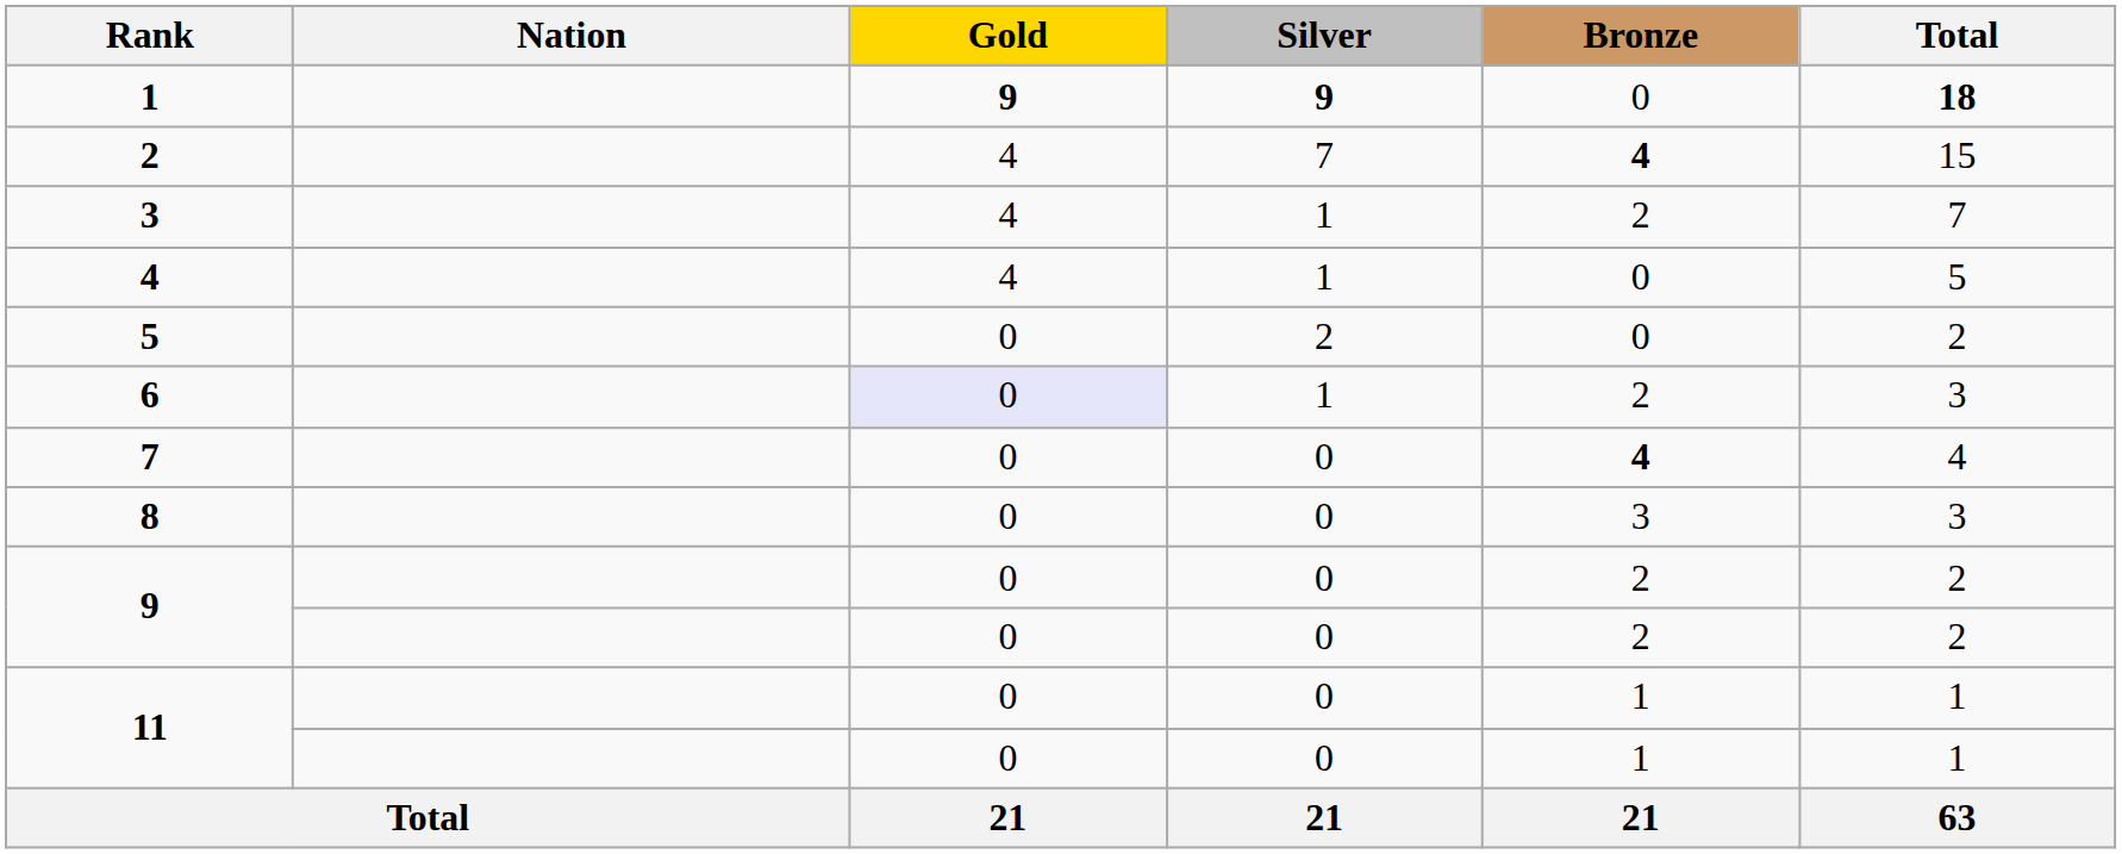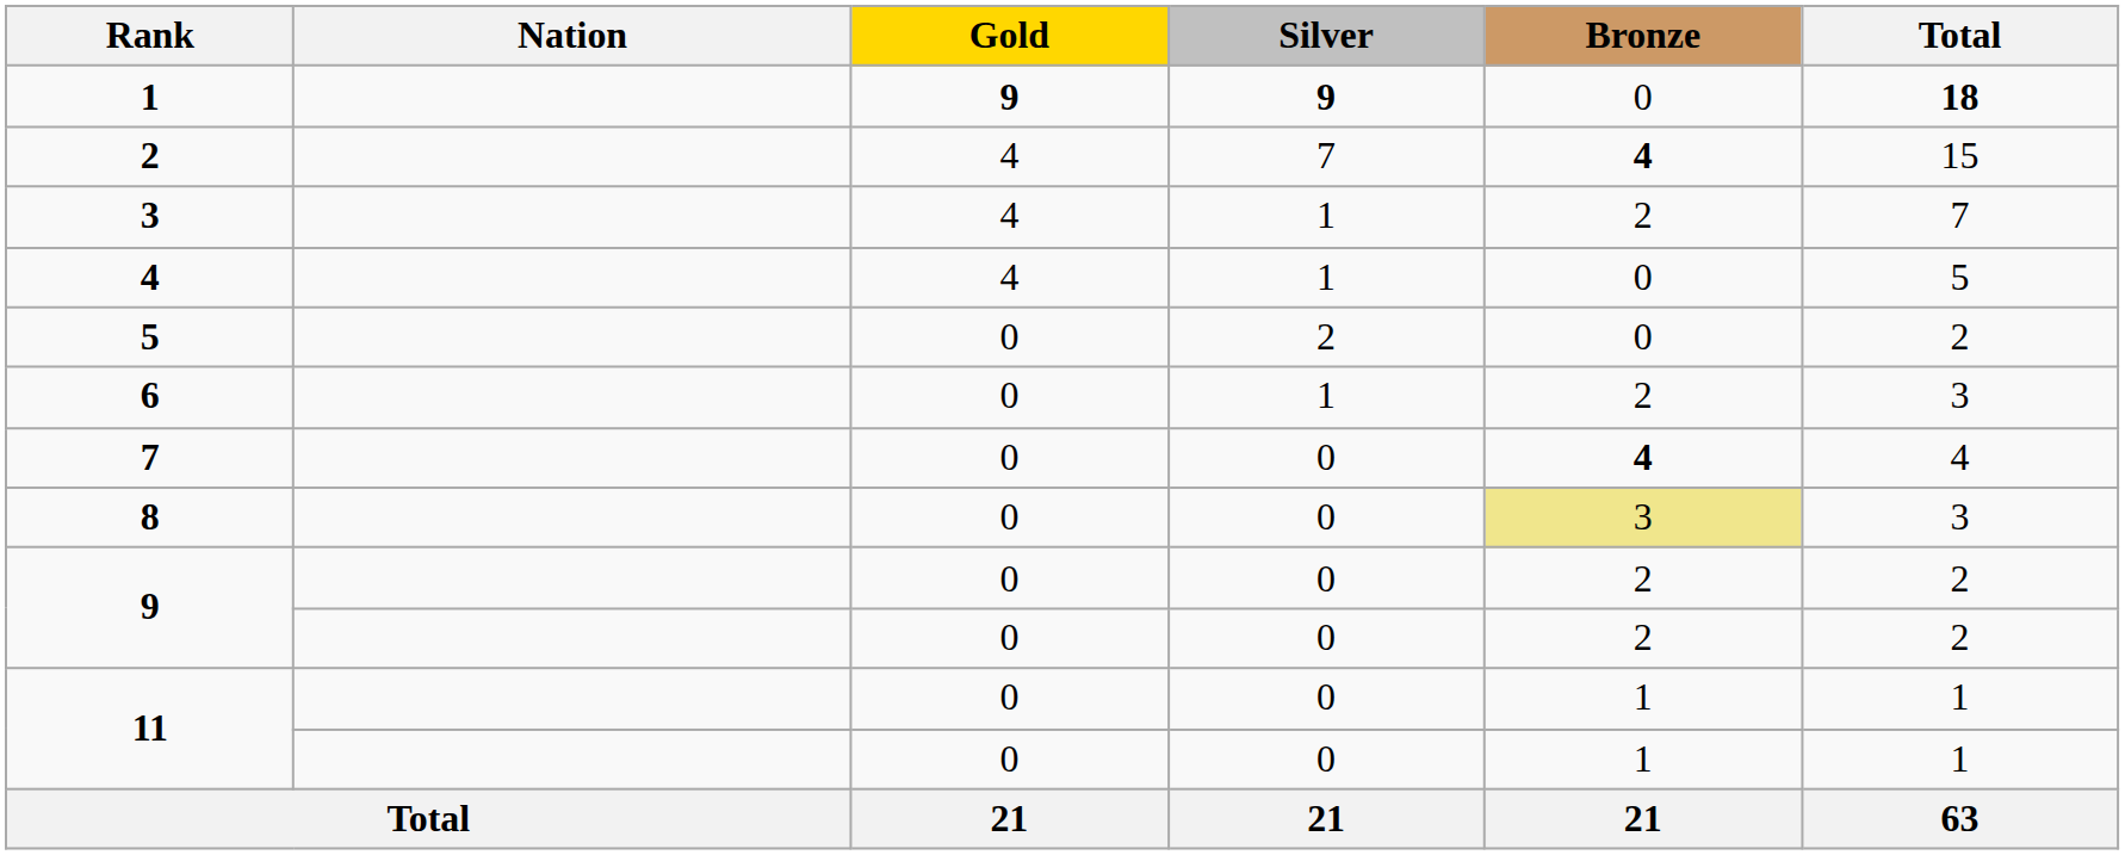6 | Gold: lavender background -> no background
8 | Bronze: no background -> khaki background
